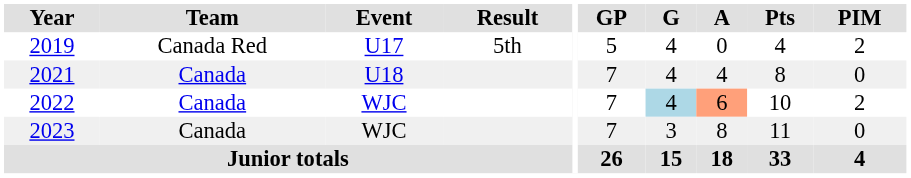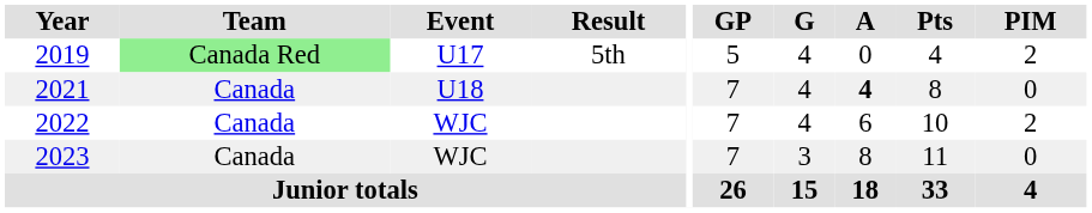2019 | Team: no background -> lightgreen background
2021 | A: normal -> bold
2022 | G: lightblue background -> no background
2022 | A: lightsalmon background -> no background
